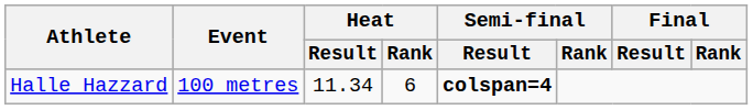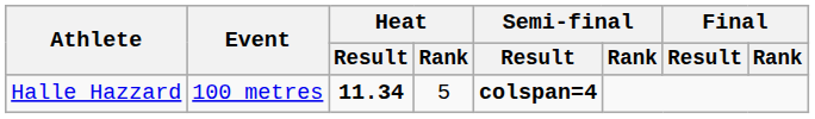Halle Hazzard | Heat / Result: normal -> bold
Halle Hazzard | Heat / Rank: 6 -> 5
